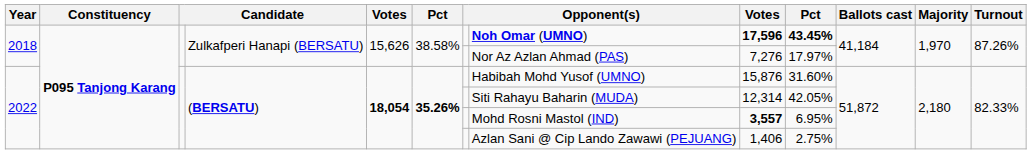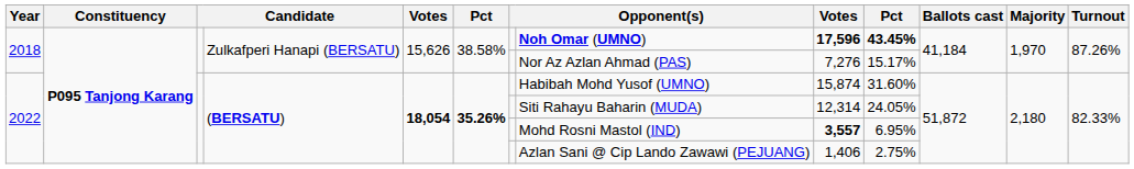row 3 | column 10: 17.97% -> 15.17%
row 4 | column 9: 15,876 -> 15,874
row 5 | column 10: 42.05% -> 24.05%
